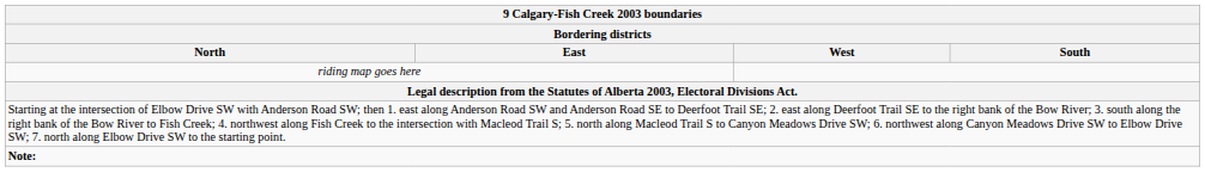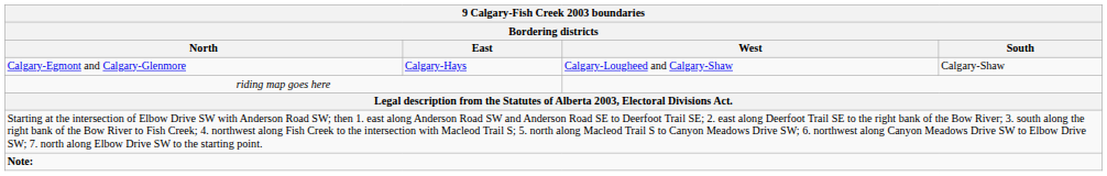+ row: Calgary-Egmont and Calgary-Glenmore | Calgary-Hays | Calgary-Lougheed and Calgary-Shaw | Calgary-Shaw
